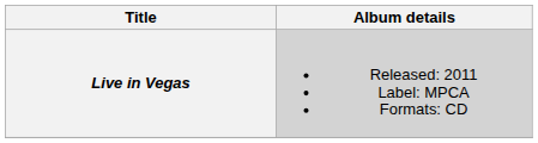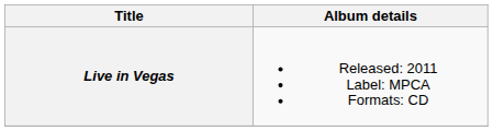Live in Vegas | Album details: lightgrey background -> no background
